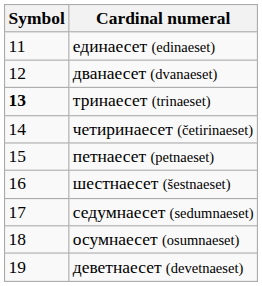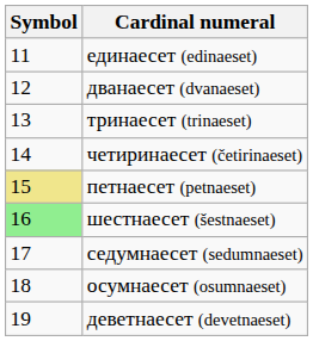тринаесет (trinaeset) | Symbol: bold -> normal
петнаесет (petnaeset) | Symbol: no background -> khaki background
шестнаесет (šestnaeset) | Symbol: no background -> lightgreen background
